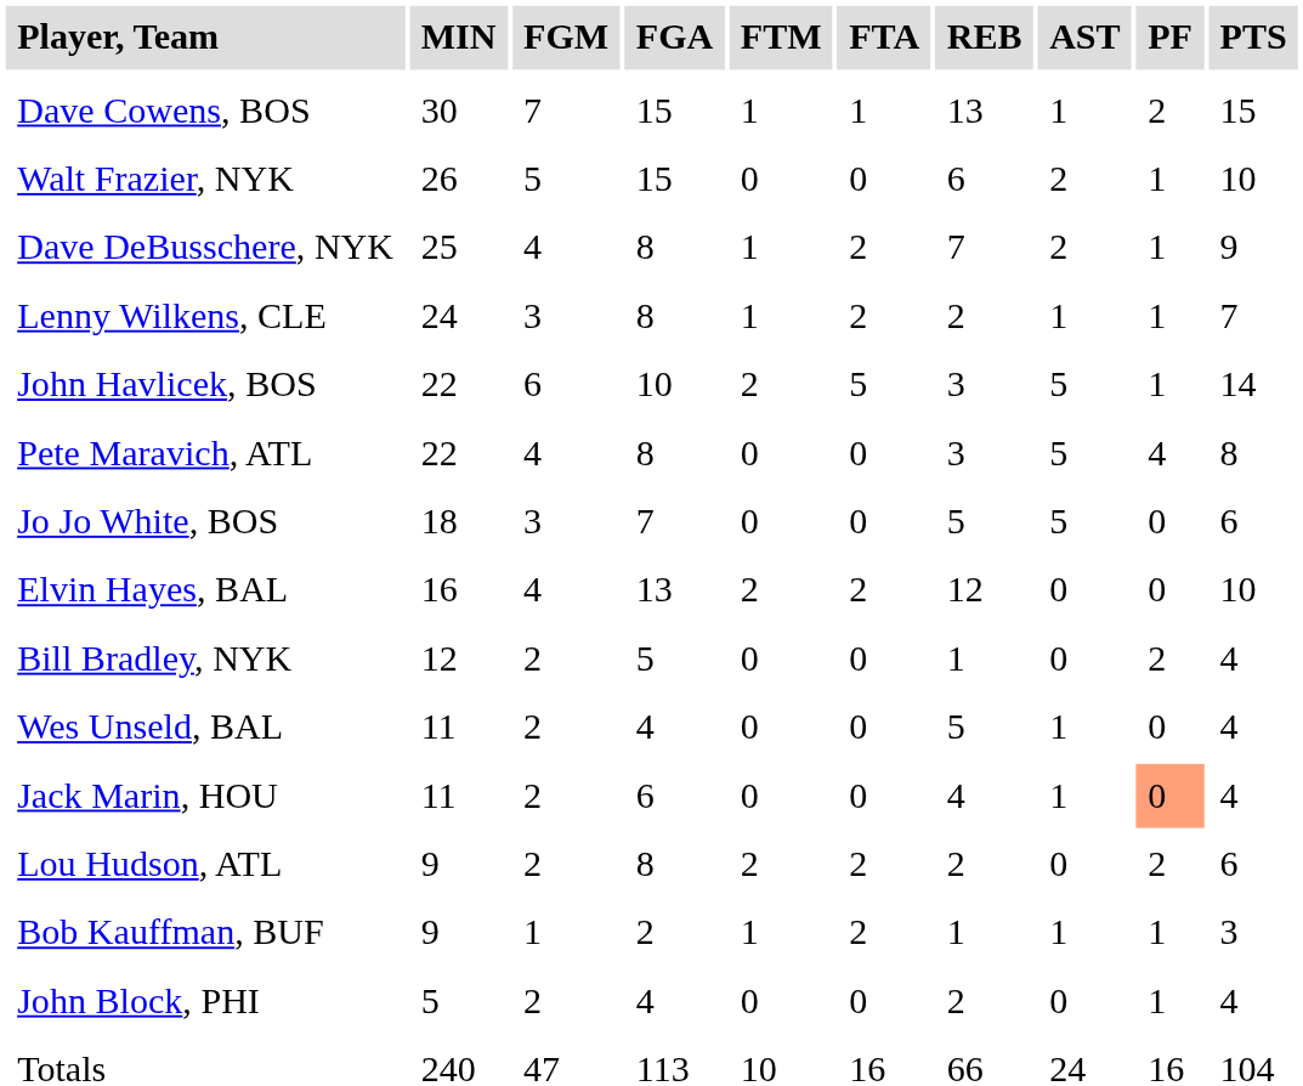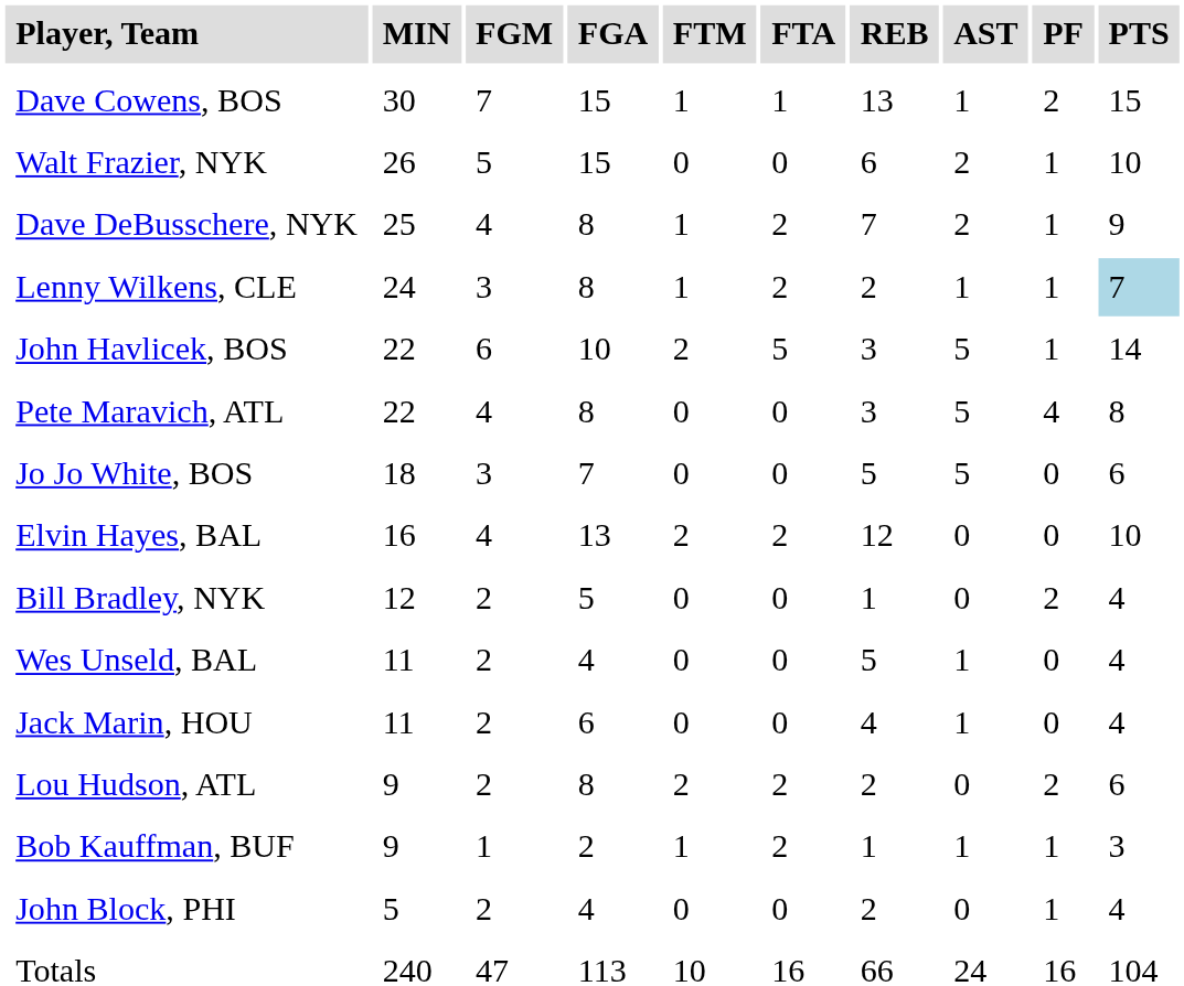Lenny Wilkens, CLE | PTS: no background -> lightblue background
Jack Marin, HOU | PF: lightsalmon background -> no background
